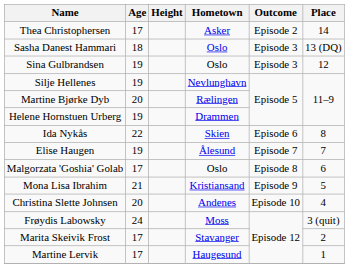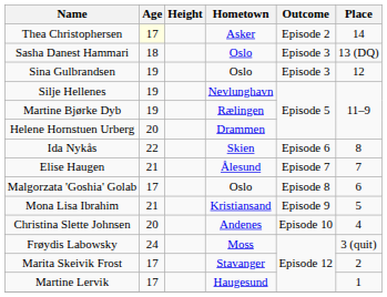Thea Christophersen | Age: no background -> lightyellow background
Martine Bjørke Dyb | Age: 20 -> 19
Helene Hornstuen Urberg | Age: 19 -> 20
Elise Haugen | Age: 19 -> 21
